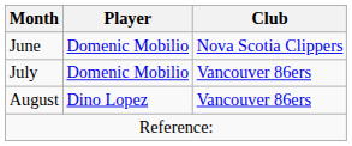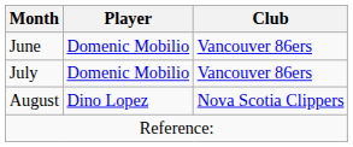June | Club: Nova Scotia Clippers -> Vancouver 86ers
August | Club: Vancouver 86ers -> Nova Scotia Clippers
